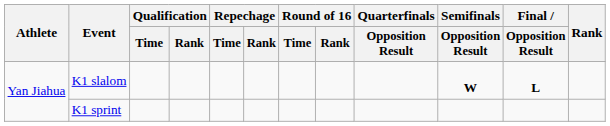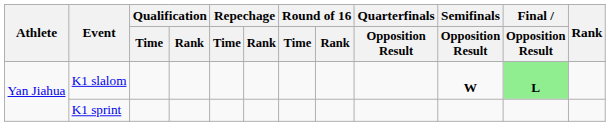K1 slalom | Final / Opposition Result: no background -> lightgreen background
